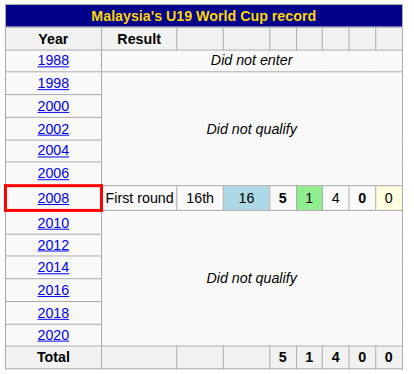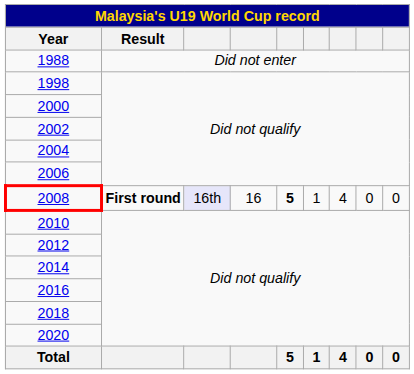2008 | Result: normal -> bold
2008 | column 3: no background -> lavender background
2008 | column 4: lightblue background -> no background
2008 | column 6: lightgreen background -> no background
2008 | column 8: bold -> normal
2008 | column 9: lightyellow background -> no background
